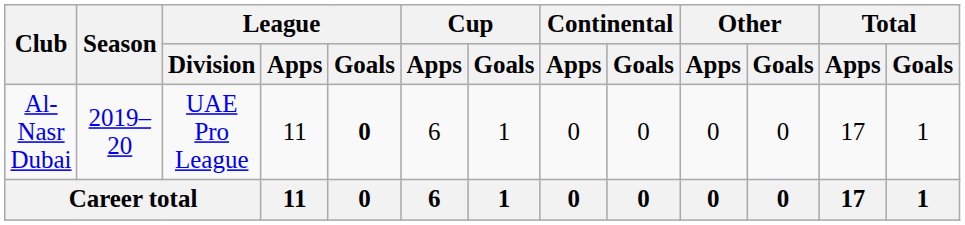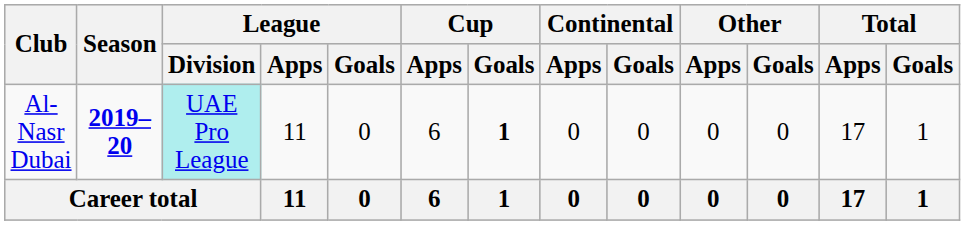Al-Nasr Dubai | Season: normal -> bold
Al-Nasr Dubai | League / Division: no background -> paleturquoise background
Al-Nasr Dubai | League / Goals: bold -> normal
Al-Nasr Dubai | Cup / Goals: normal -> bold
